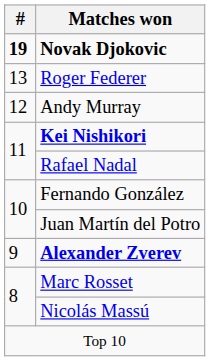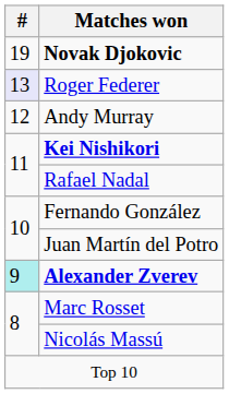Novak Djokovic | #: bold -> normal
Roger Federer | #: no background -> lavender background
Alexander Zverev | #: no background -> paleturquoise background
